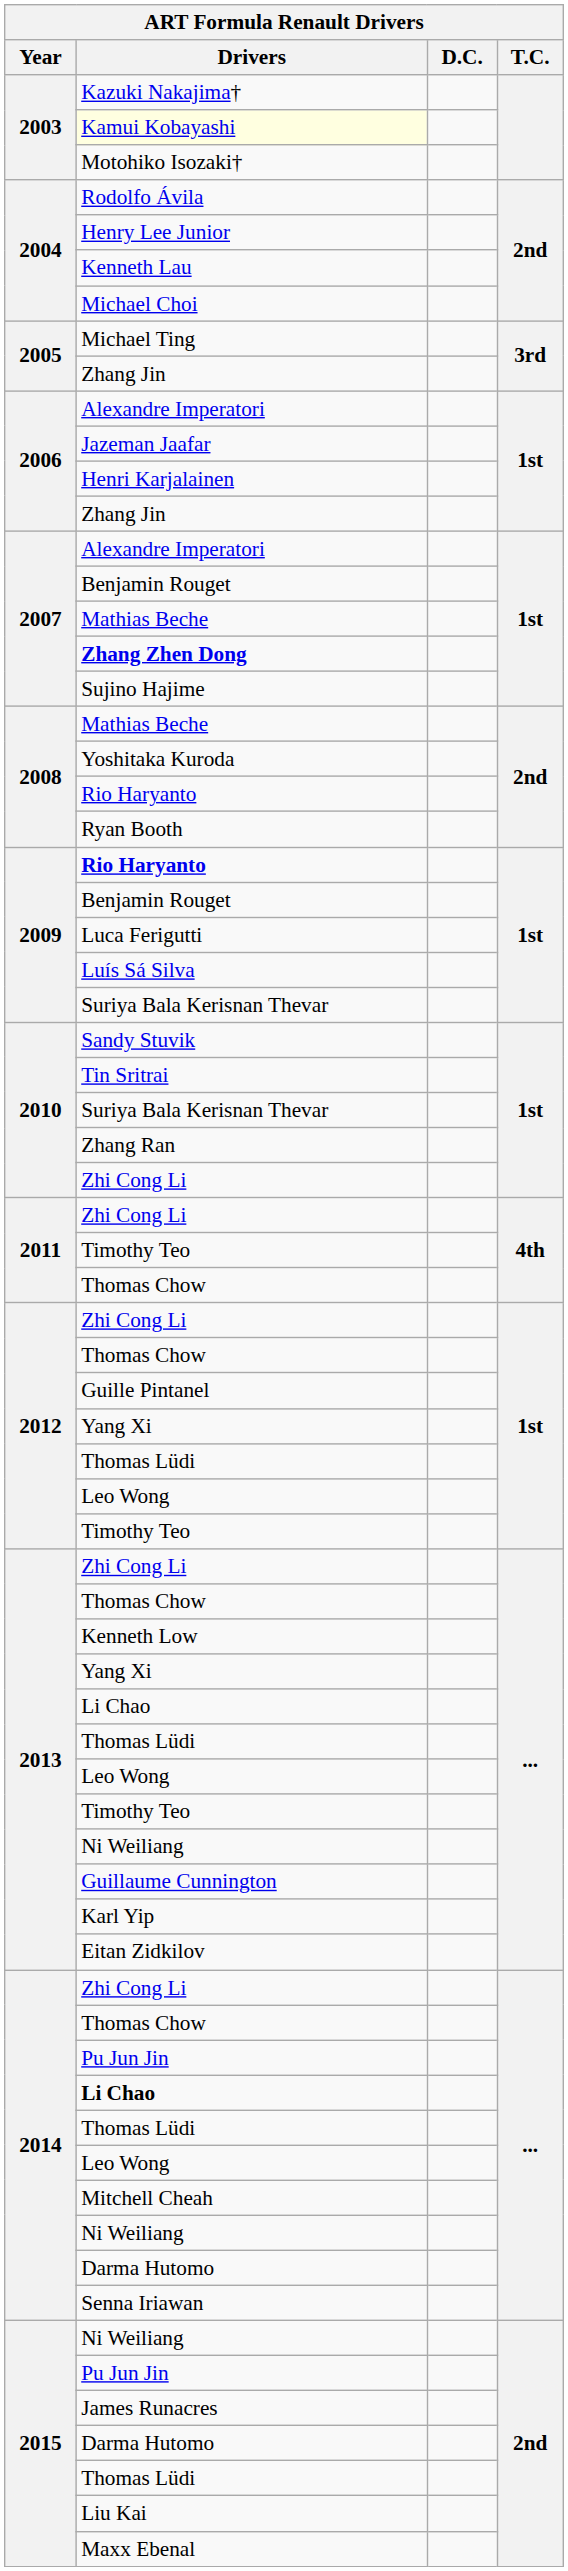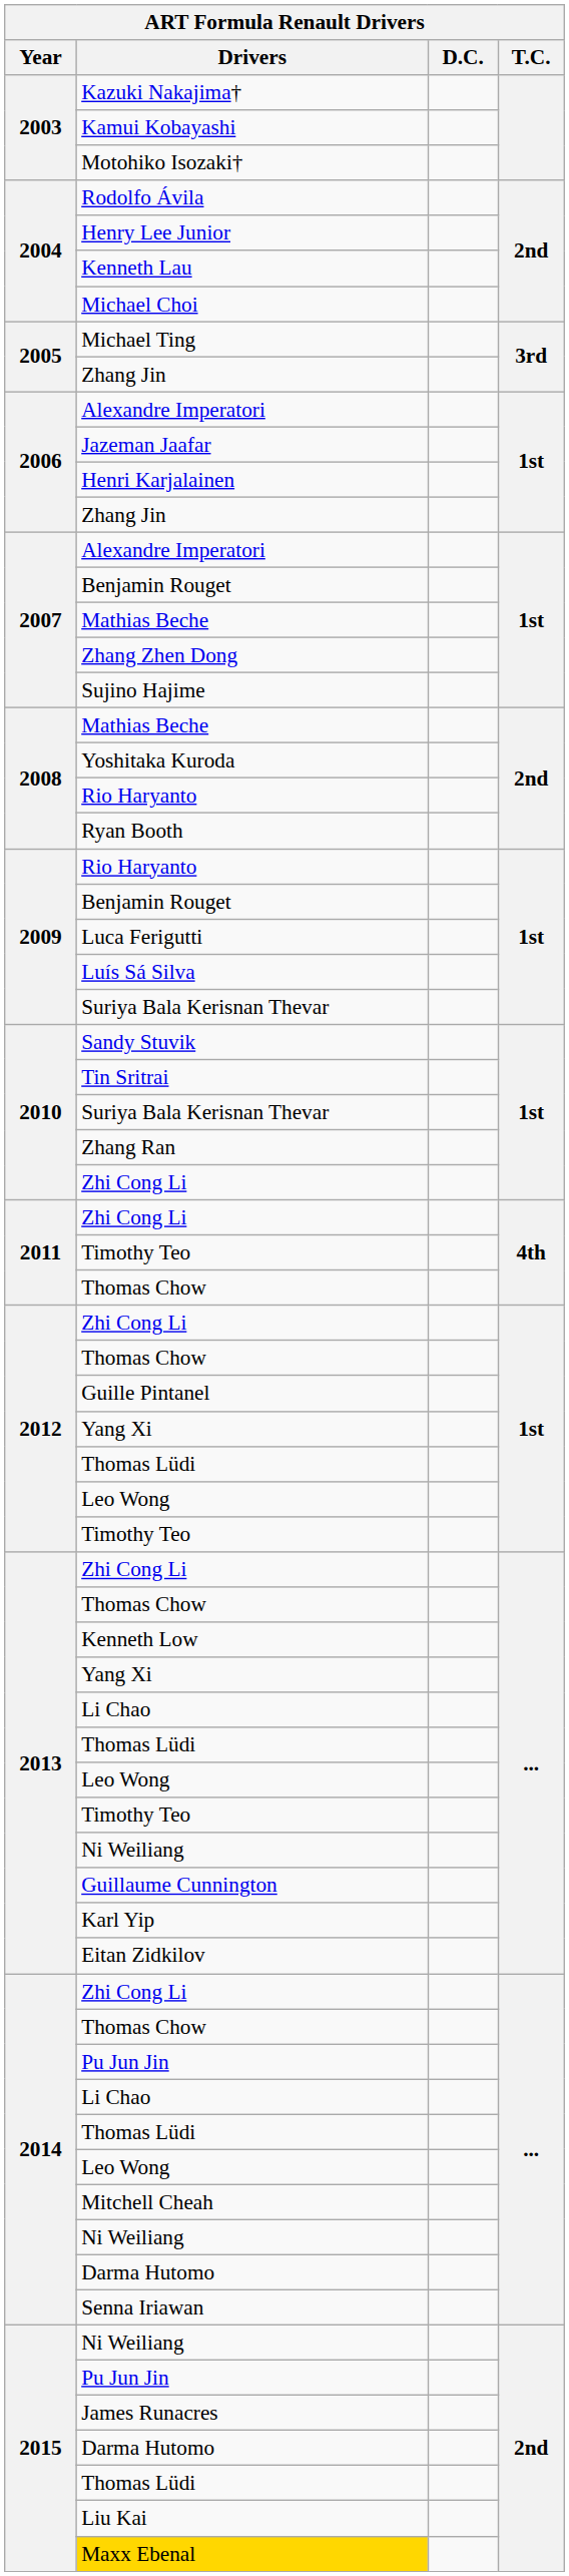Kamui Kobayashi | Drivers: lightyellow background -> no background
Zhang Zhen Dong | Drivers: bold -> normal
2009 / Rio Haryanto | Drivers: bold -> normal
2014 / Li Chao | Drivers: bold -> normal
Maxx Ebenal | Drivers: no background -> gold background
